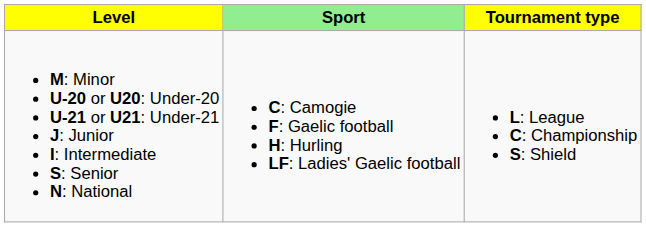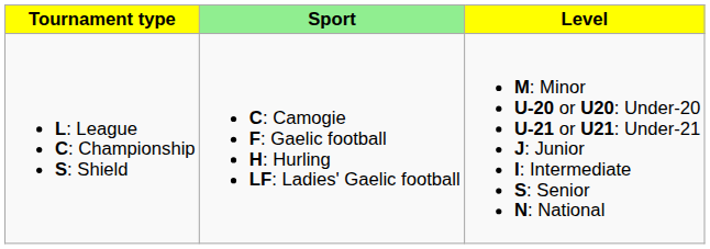columns swapped: Level <-> Tournament type
